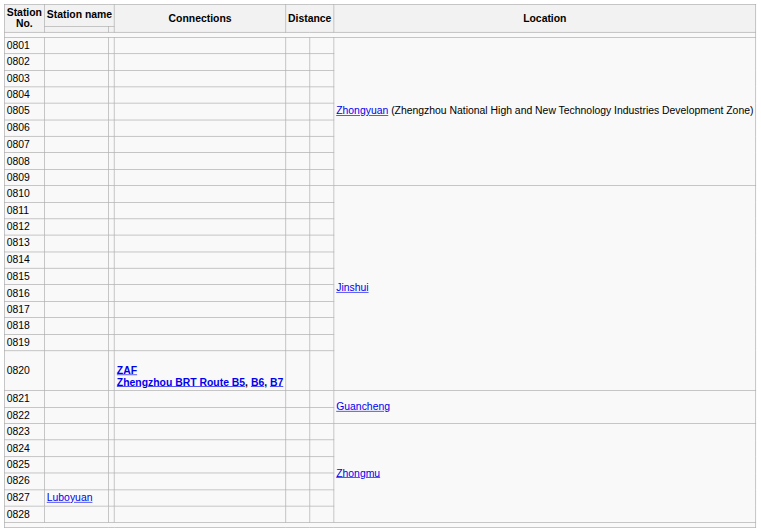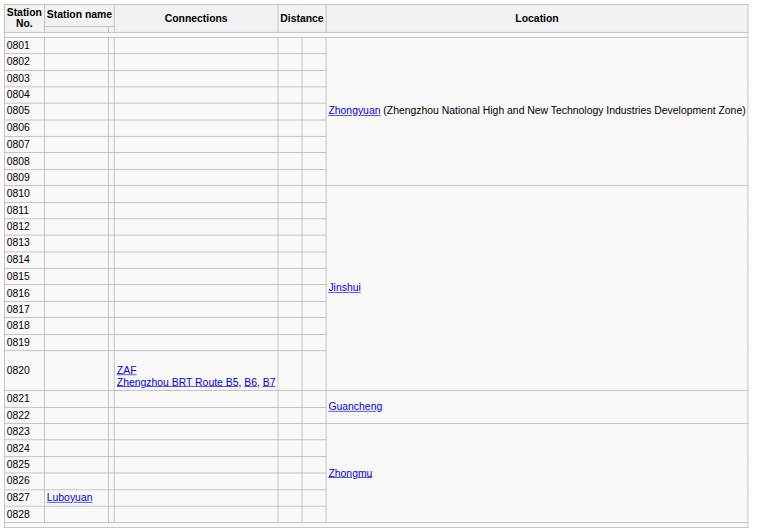0820 | Connections: bold -> normal
